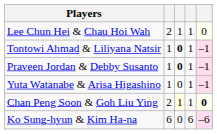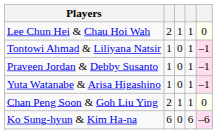Tontowi Ahmad & Liliyana Natsir | column 3: bold -> normal
Praveen Jordan & Debby Susanto | column 3: bold -> normal
Chan Peng Soon & Goh Liu Ying | column 3: lightyellow background -> no background
Chan Peng Soon & Goh Liu Ying | column 5: bold -> normal
